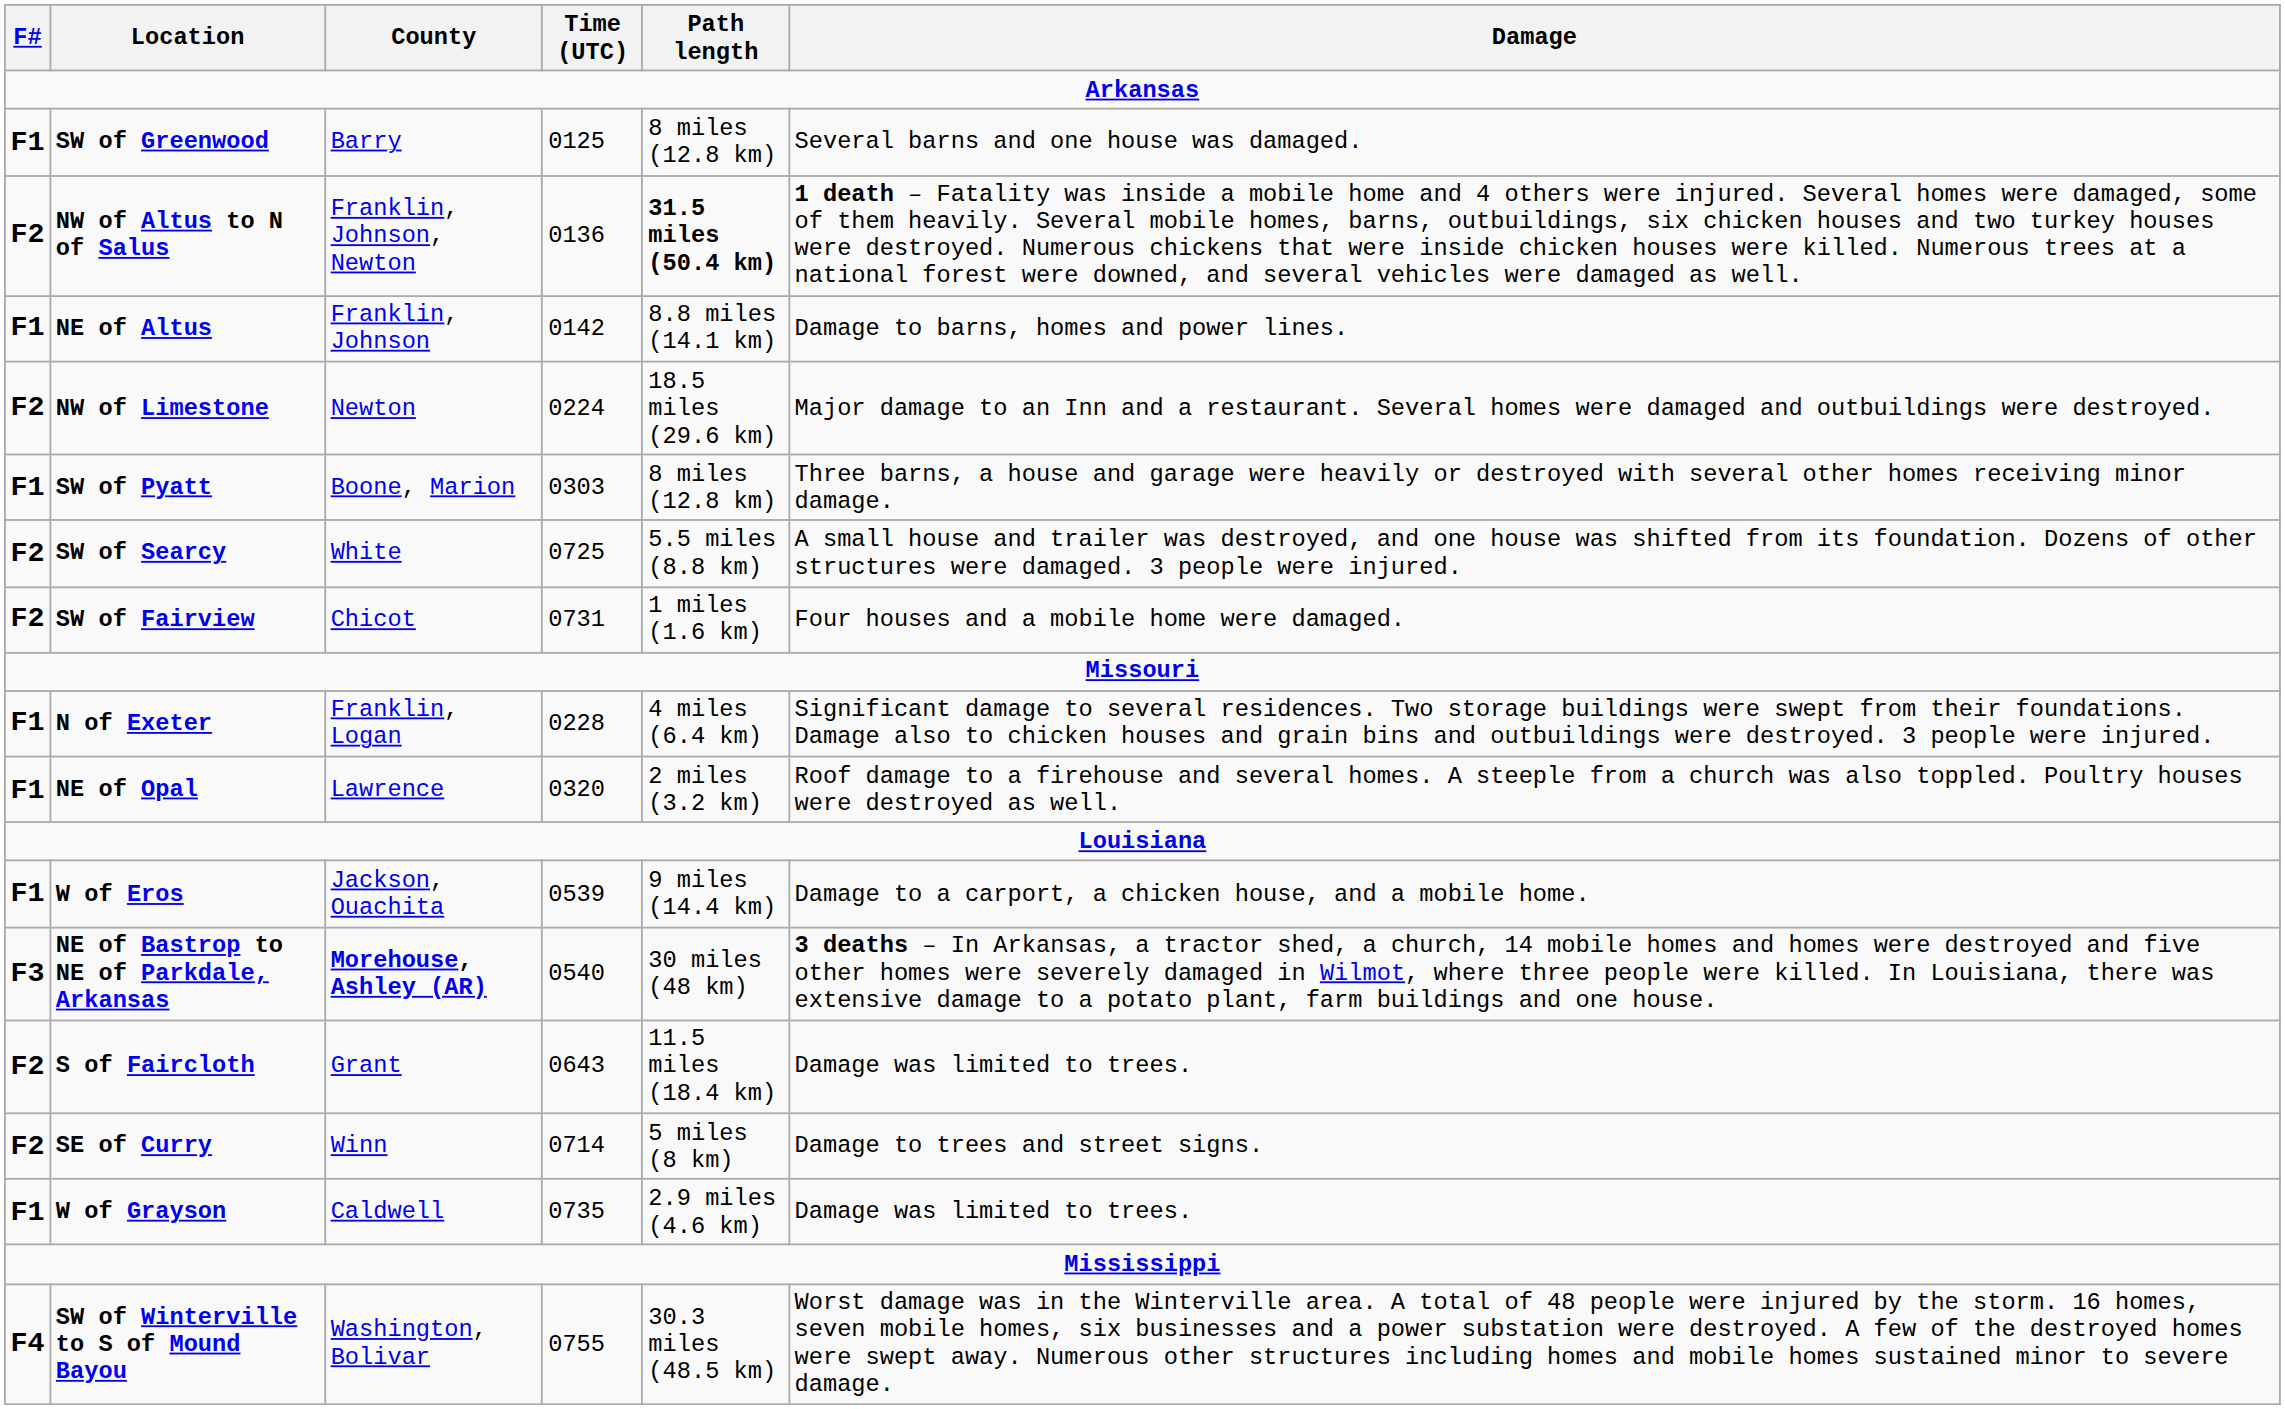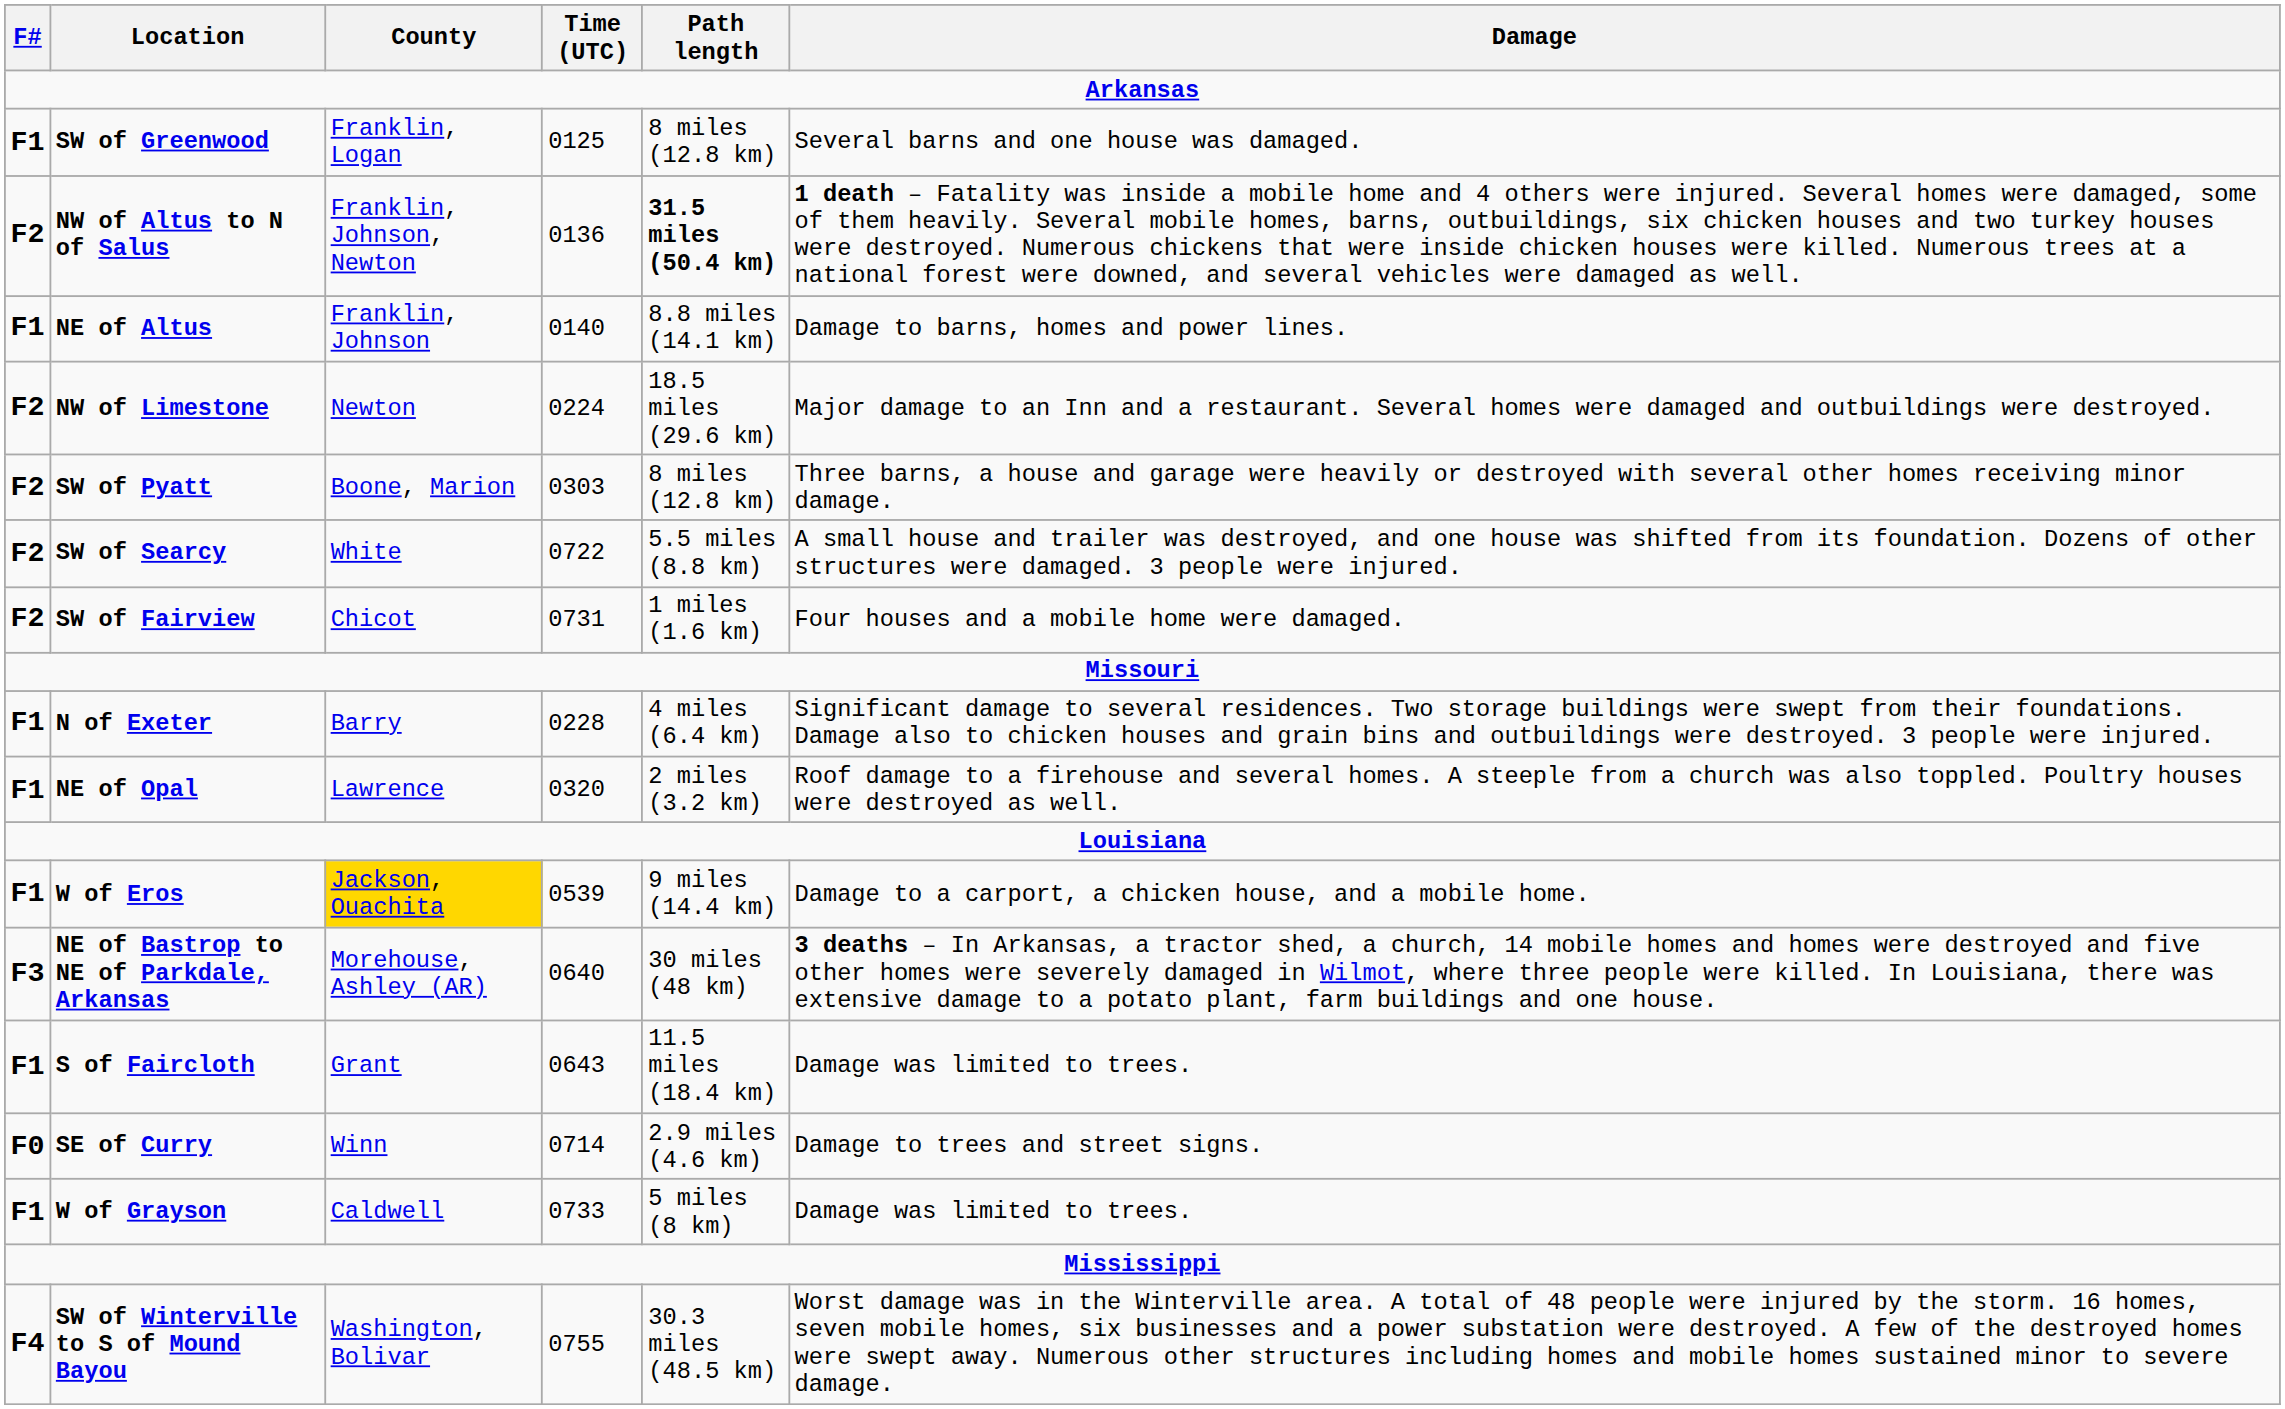SW of Greenwood | County: Barry -> Franklin, Logan
NE of Altus | Time (UTC): 0142 -> 0140
SW of Pyatt | F#: F1 -> F2
SW of Searcy | Time (UTC): 0725 -> 0722
N of Exeter | County: Franklin, Logan -> Barry
W of Eros | County: no background -> gold background
NE of Bastrop to NE of Parkdale, Arkansas | County: bold -> normal
NE of Bastrop to NE of Parkdale, Arkansas | Time (UTC): 0540 -> 0640
S of Faircloth | F#: F2 -> F1
SE of Curry | F#: F2 -> F0
SE of Curry | Path length: 5 miles (8 km) -> 2.9 miles (4.6 km)
W of Grayson | Time (UTC): 0735 -> 0733
W of Grayson | Path length: 2.9 miles (4.6 km) -> 5 miles (8 km)
